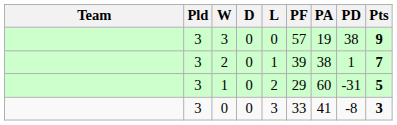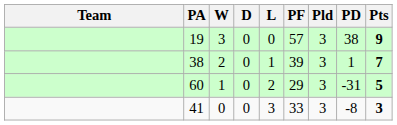columns swapped: Pld <-> PA
